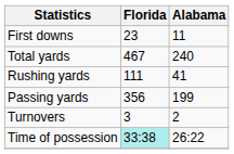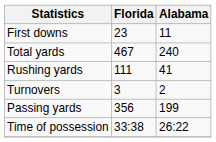rows swapped: Passing yards <-> Turnovers
Time of possession | Florida: paleturquoise background -> no background
